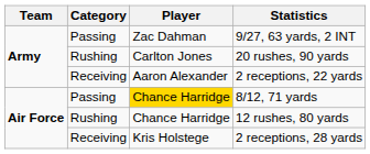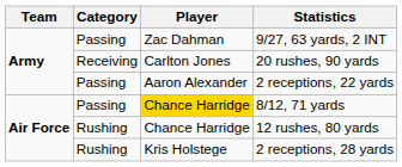20 rushes, 90 yards | Category: Rushing -> Receiving
2 receptions, 22 yards | Category: Receiving -> Passing
2 receptions, 28 yards | Category: Receiving -> Rushing
